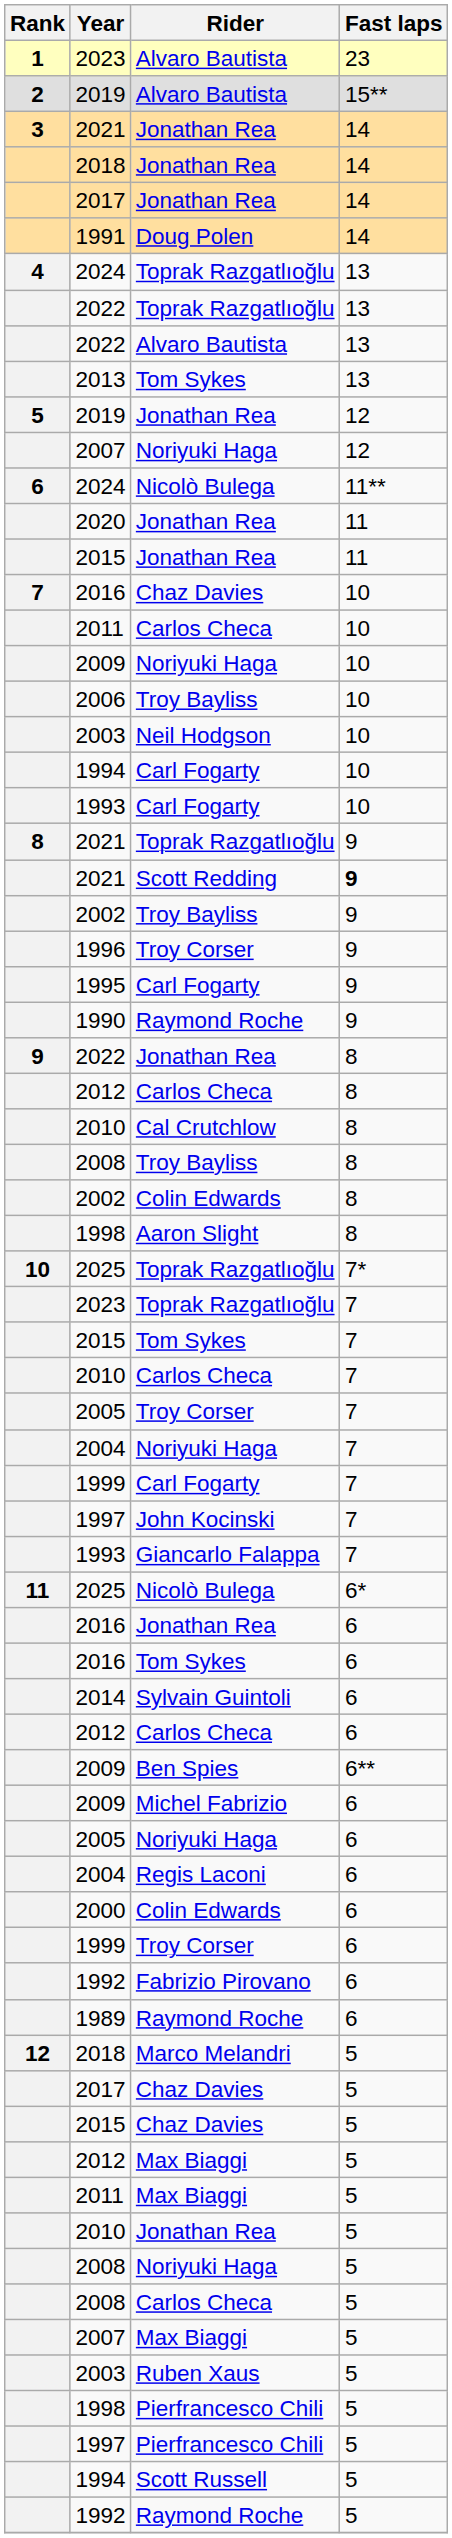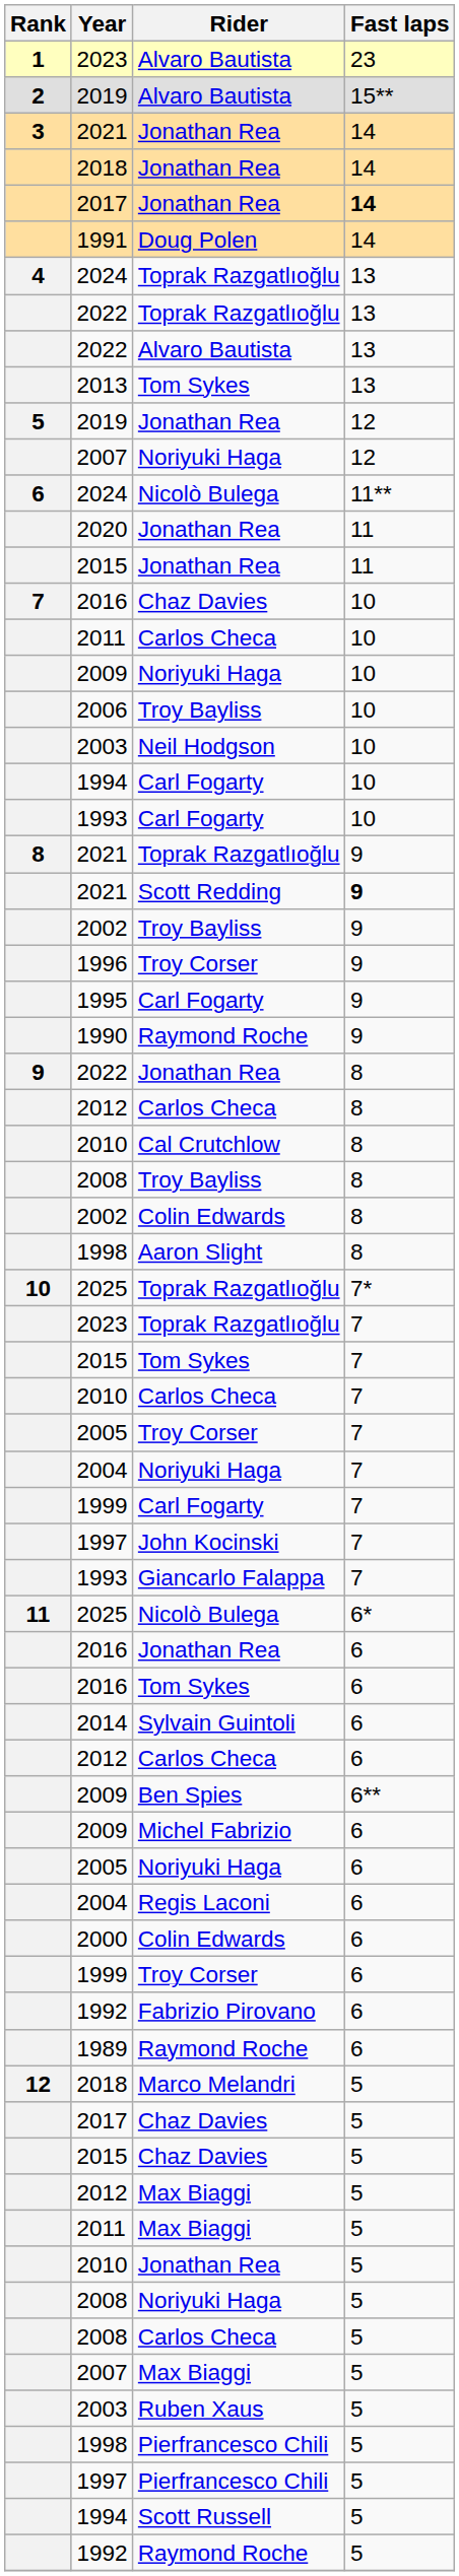2017 / Jonathan Rea | Fast laps: normal -> bold
